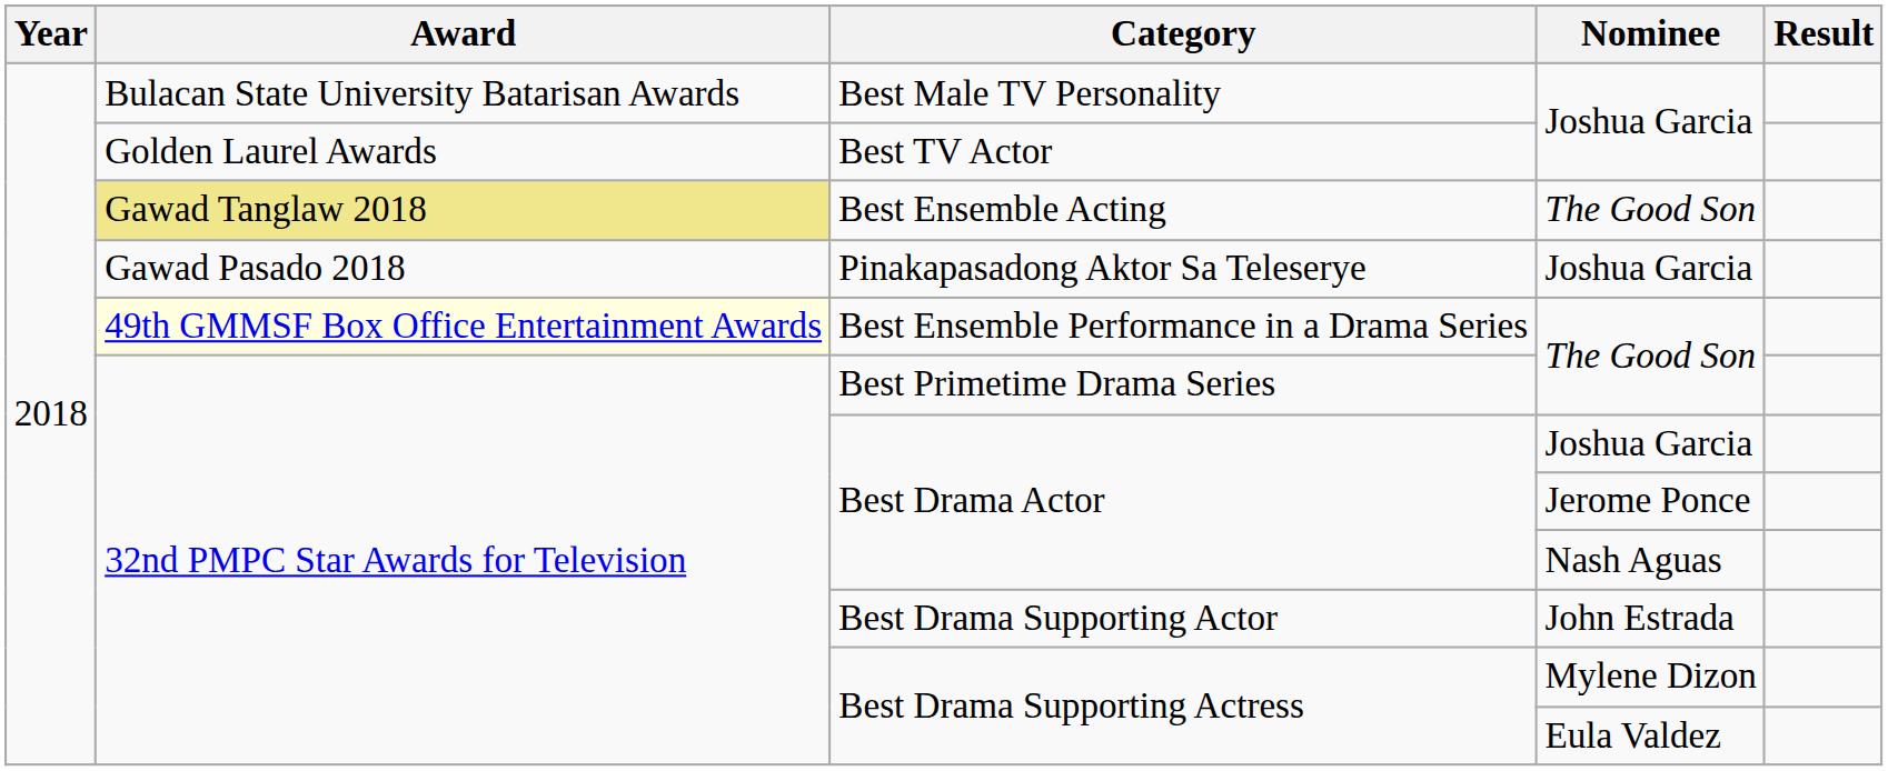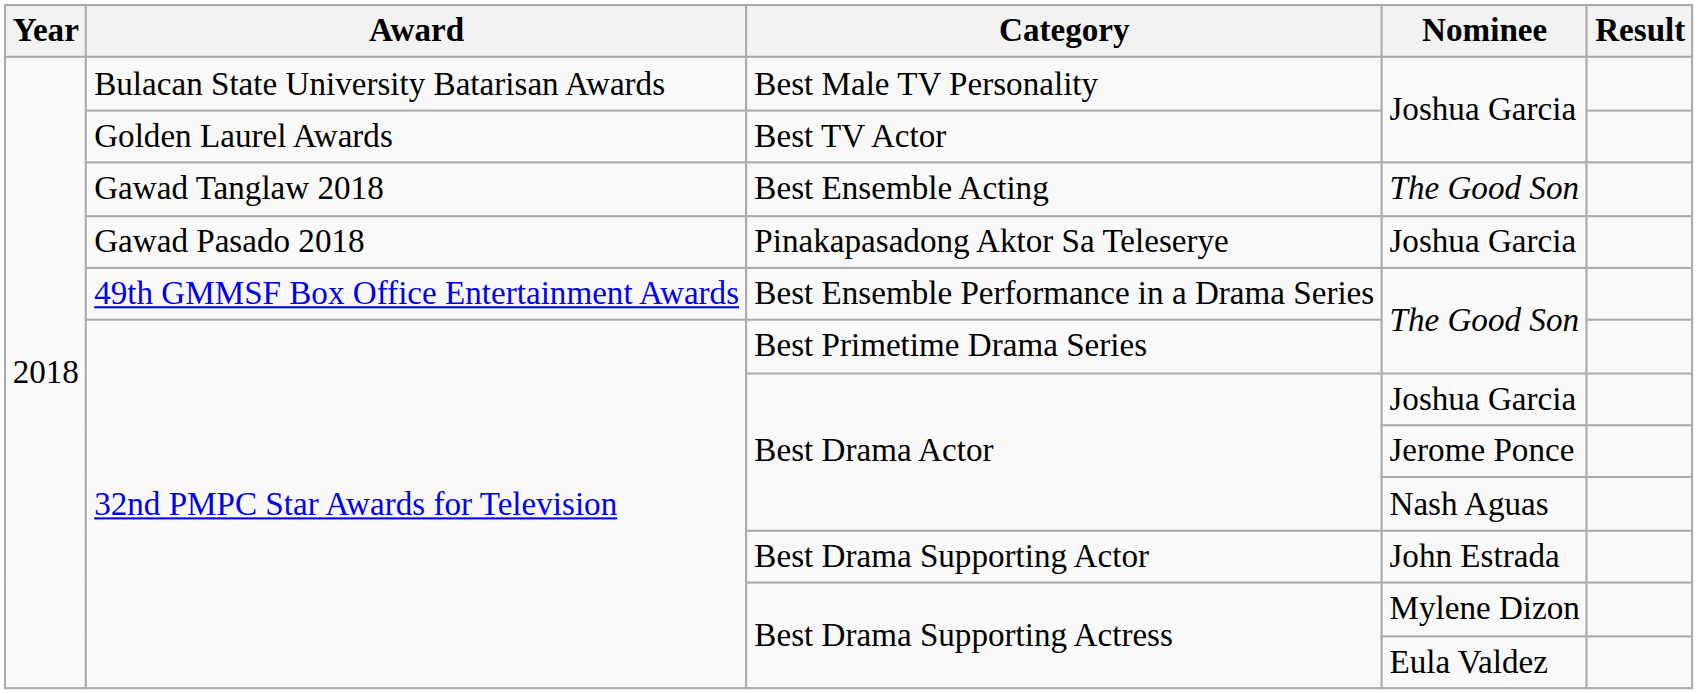Best Ensemble Acting | Award: khaki background -> no background
Best Ensemble Performance in a Drama Series | Award: lightyellow background -> no background
